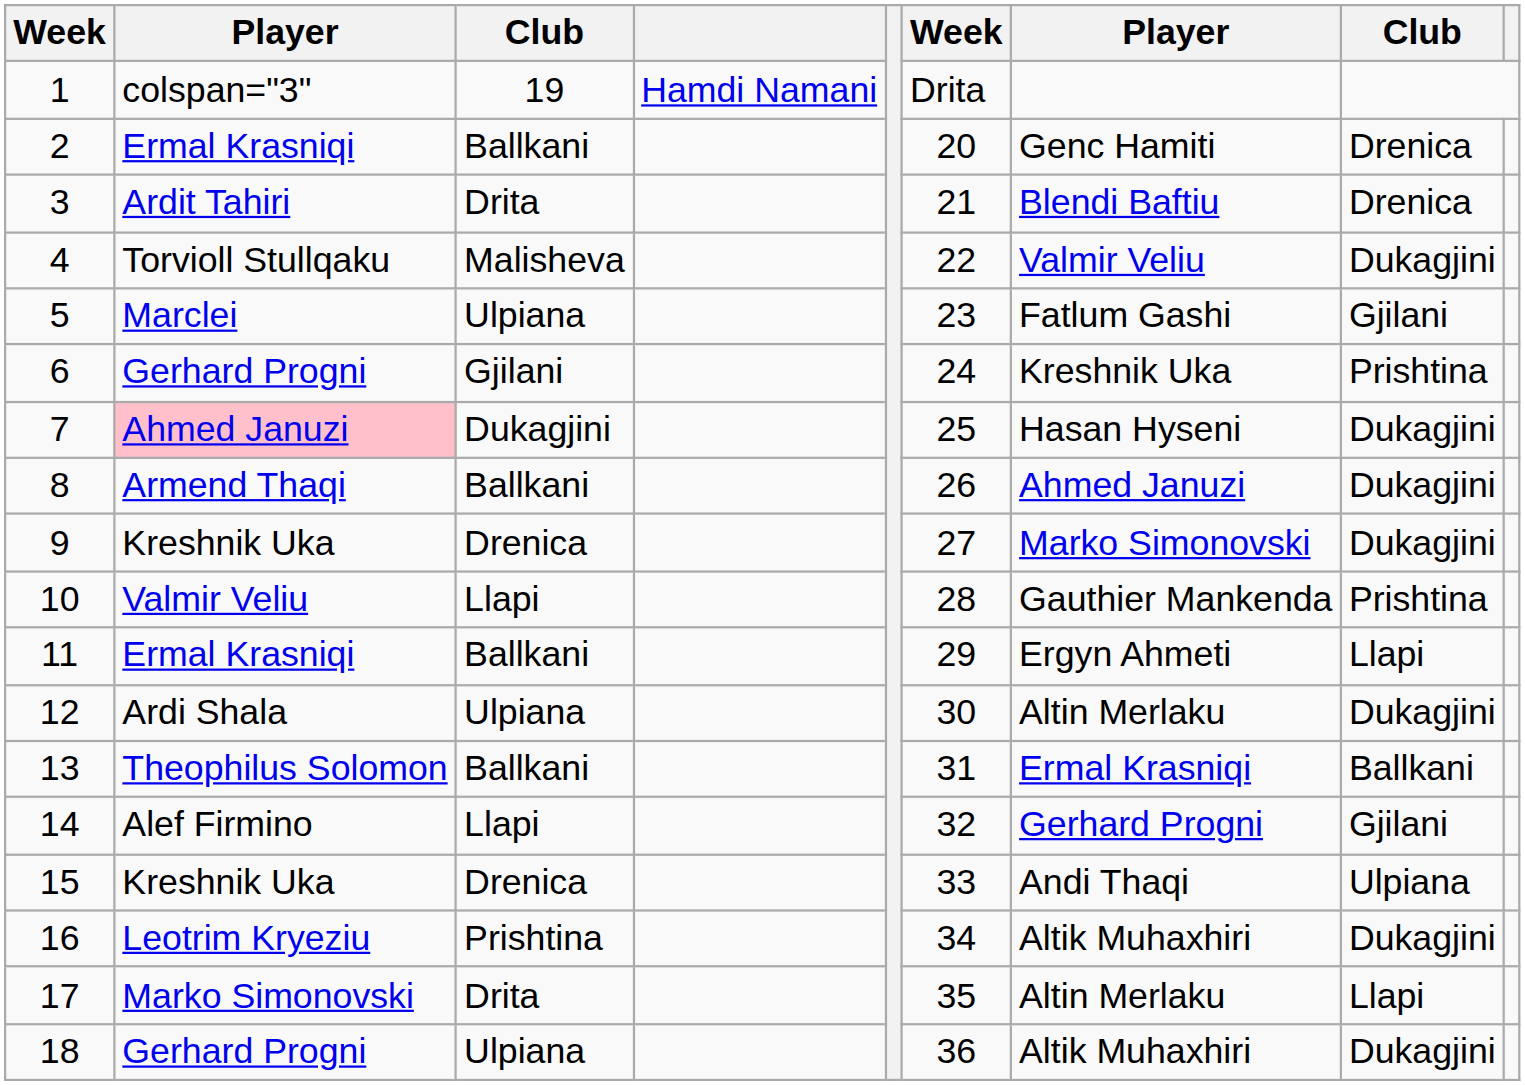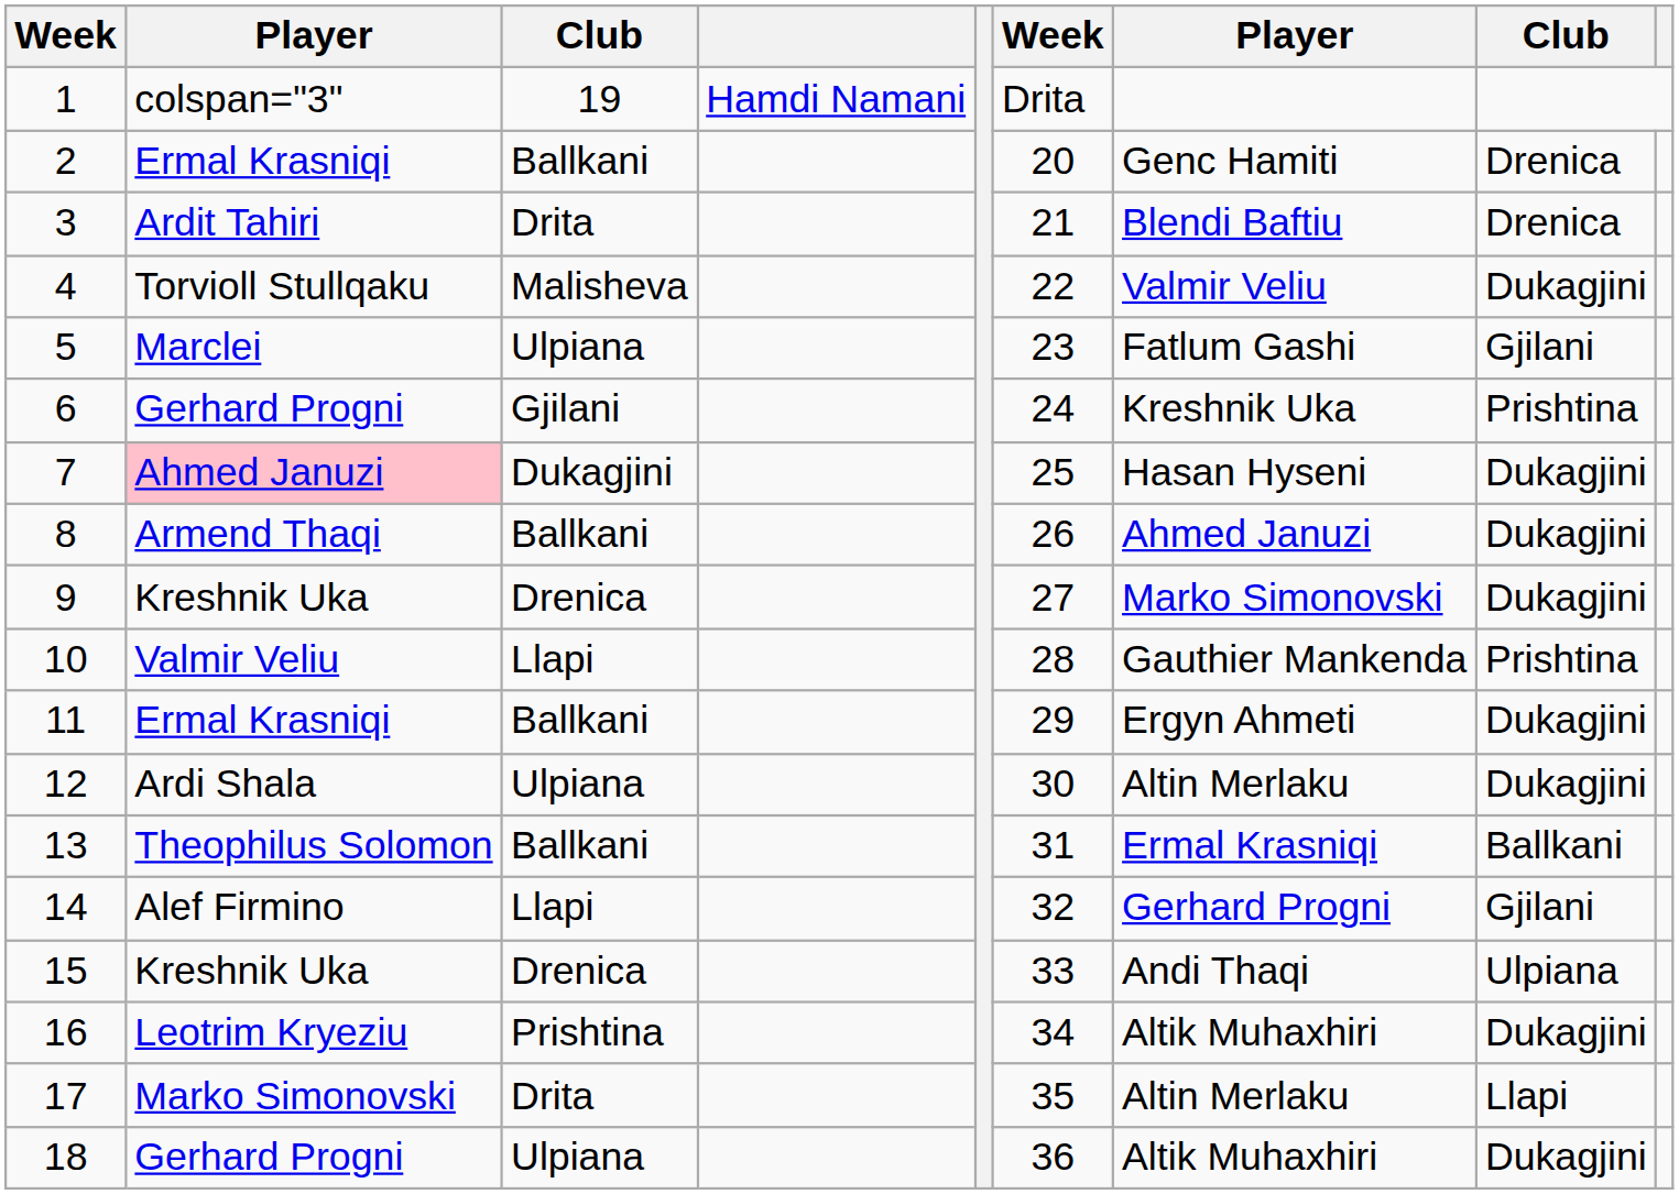11 | column 8: Llapi -> Dukagjini
